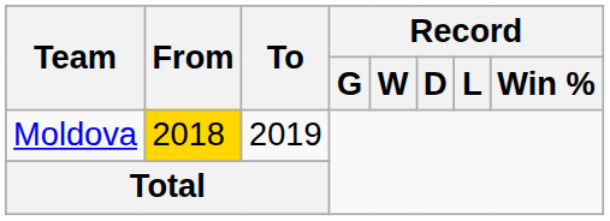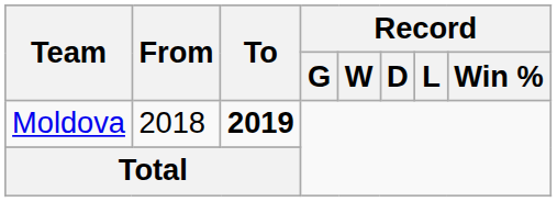Moldova | From: gold background -> no background
Moldova | To: normal -> bold
